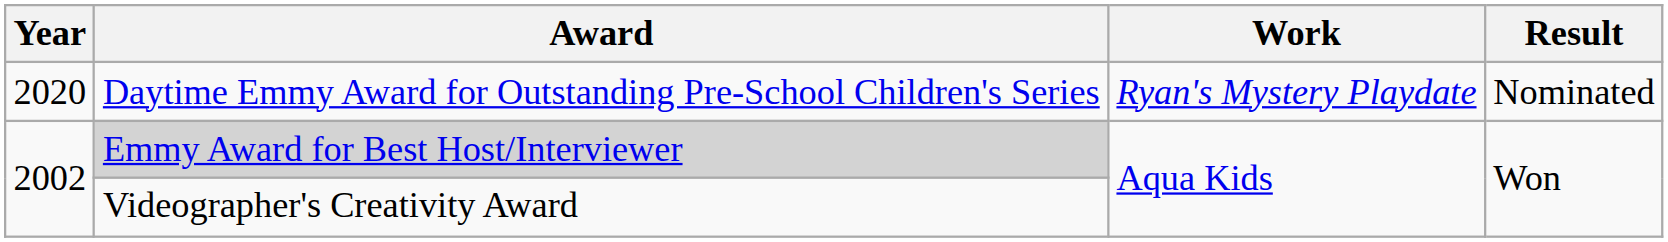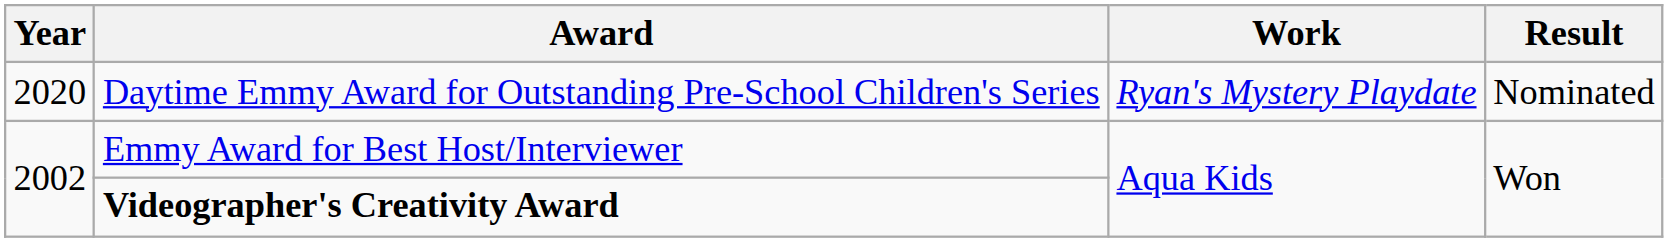Emmy Award for Best Host/Interviewer | Award: lightgrey background -> no background
Videographer's Creativity Award | Award: normal -> bold
